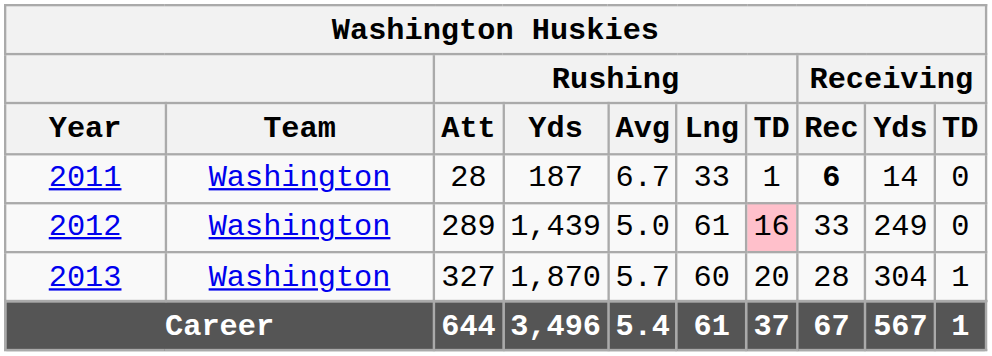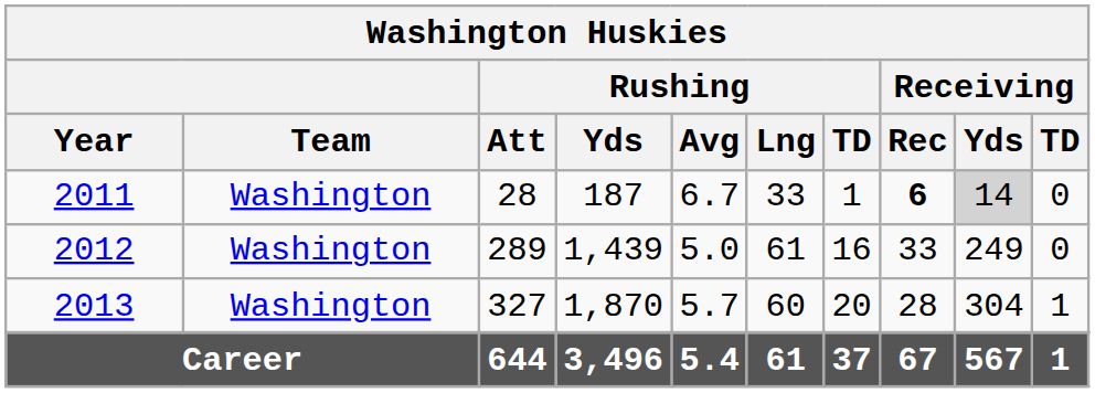2011 | Receiving / Yds: no background -> lightgrey background
2012 | Rushing / TD: pink background -> no background
